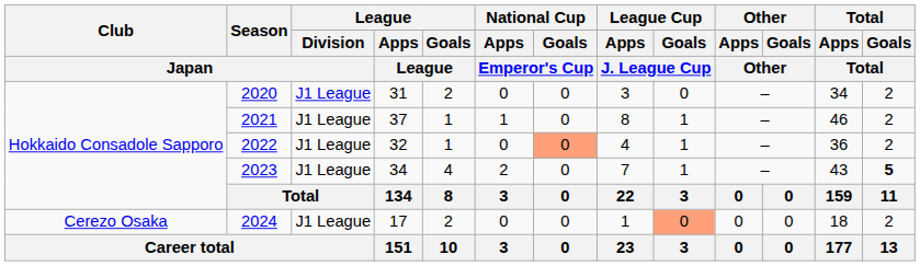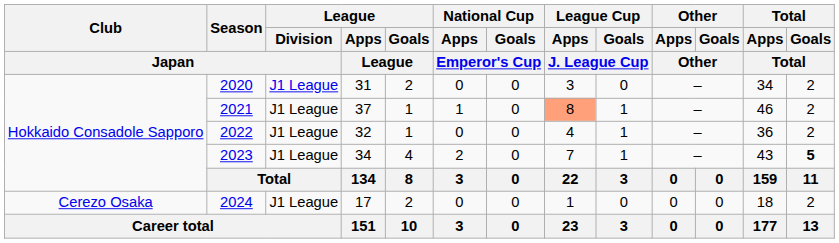2021 | League Cup / Apps / J. League Cup: no background -> lightsalmon background
2022 | National Cup / Goals / Emperor's Cup: lightsalmon background -> no background
2024 | League Cup / Goals / J. League Cup: lightsalmon background -> no background
